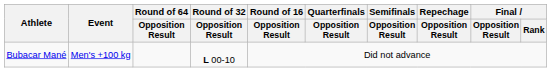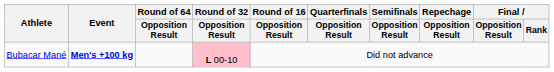Bubacar Mané | Event: normal -> bold
Bubacar Mané | Round of 32 / Opposition Result: no background -> pink background
